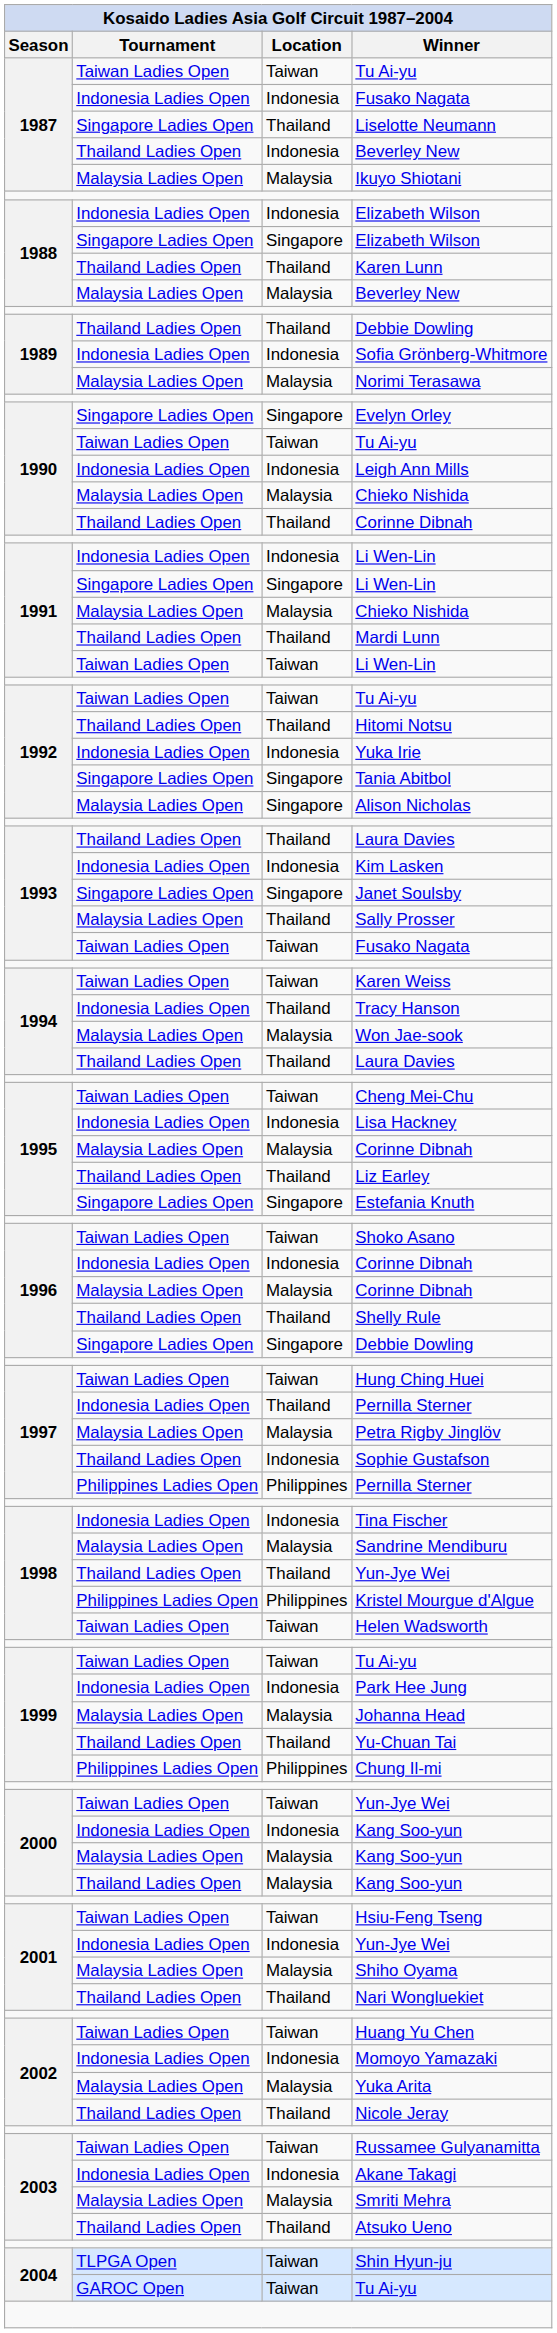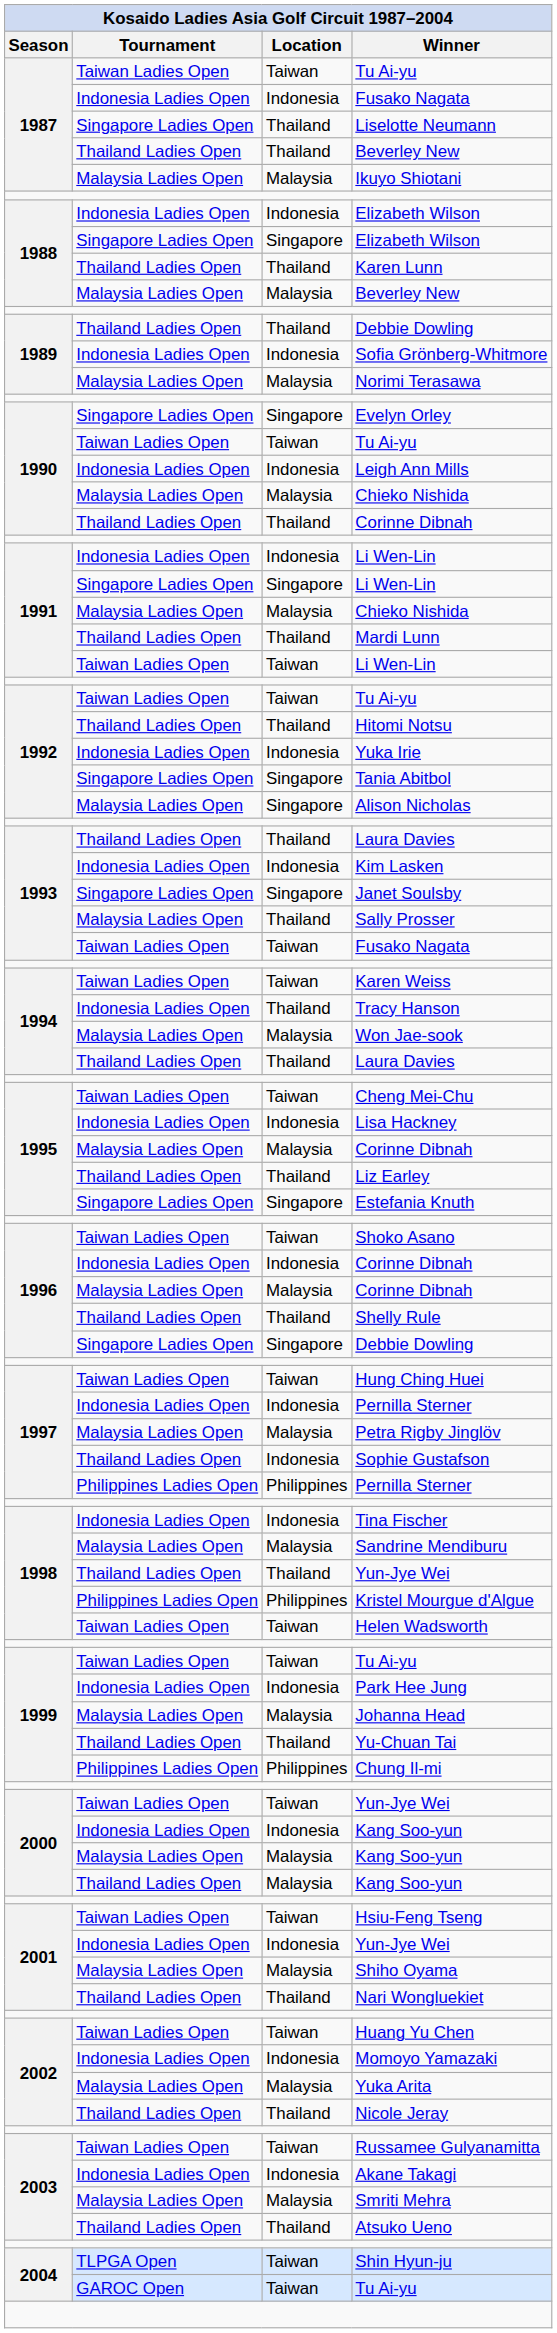Thailand Ladies Open / Beverley New | Location: Indonesia -> Thailand
Indonesia Ladies Open / Pernilla Sterner | Location: Thailand -> Indonesia
